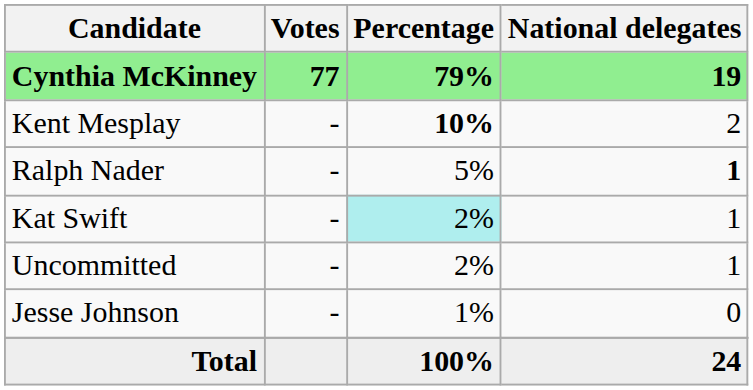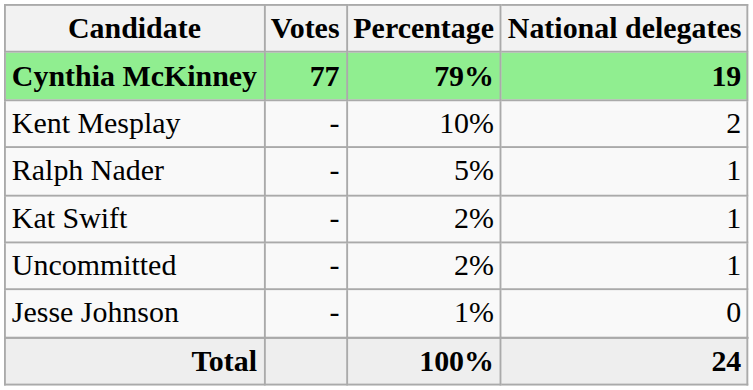Kent Mesplay | Percentage: bold -> normal
Ralph Nader | National delegates: bold -> normal
Kat Swift | Percentage: paleturquoise background -> no background
